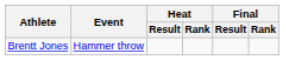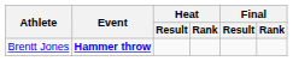Brentt Jones | Event: normal -> bold
